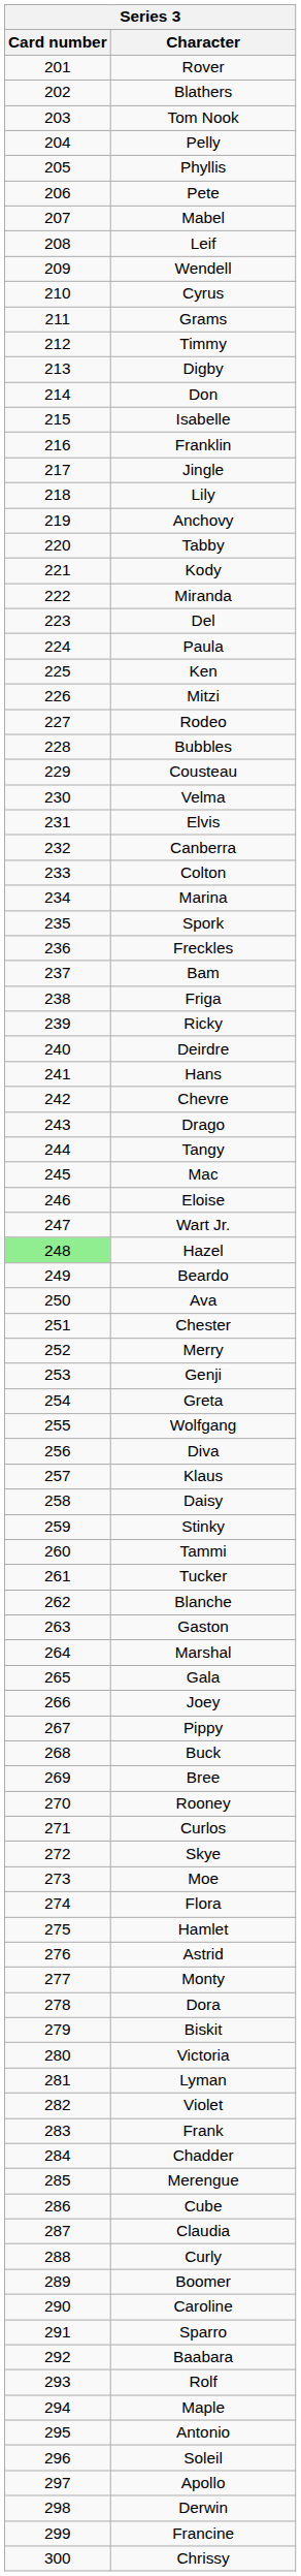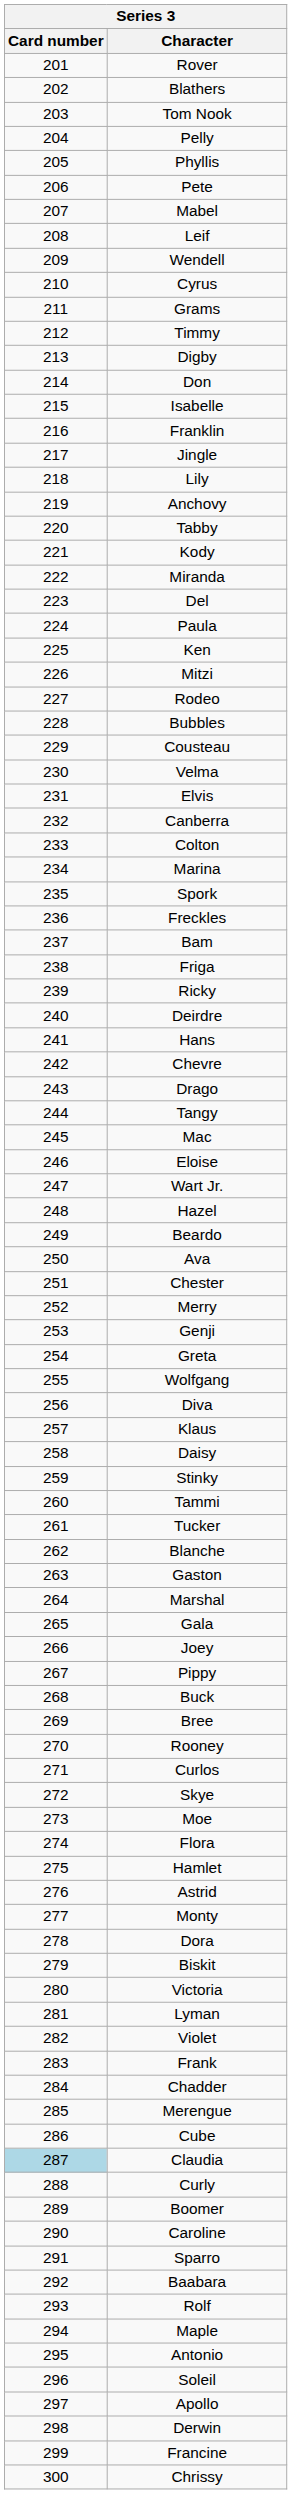Hazel | Card number: lightgreen background -> no background
Claudia | Card number: no background -> lightblue background
